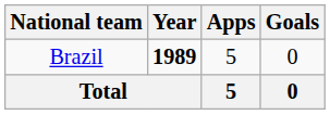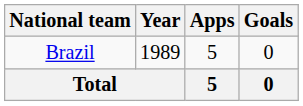Brazil | Year: bold -> normal
